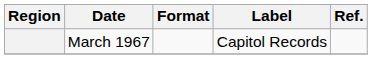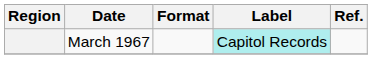March 1967 | Label: no background -> paleturquoise background
